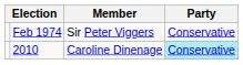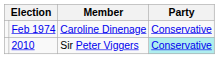Feb 1974 | Member: Sir Peter Viggers -> Caroline Dinenage
2010 | Member: Caroline Dinenage -> Sir Peter Viggers
